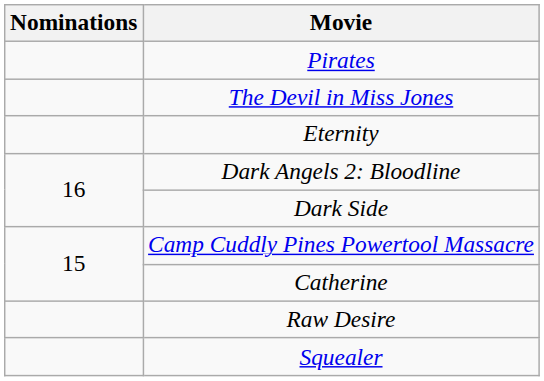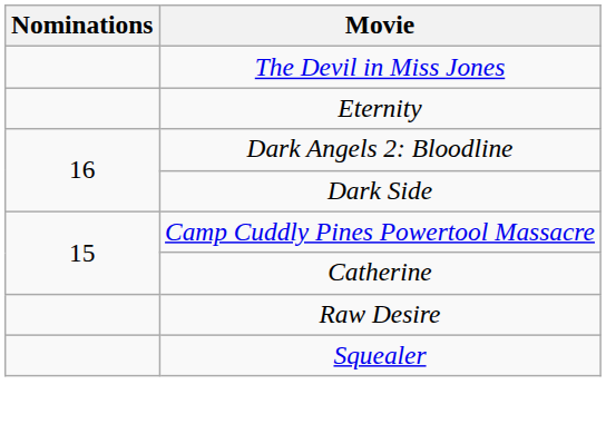- row: Pirates
